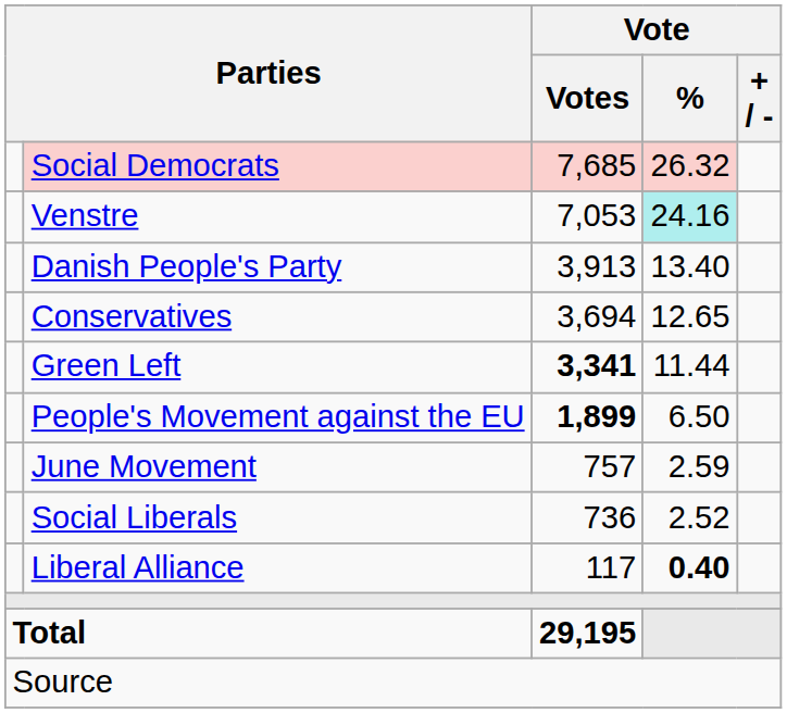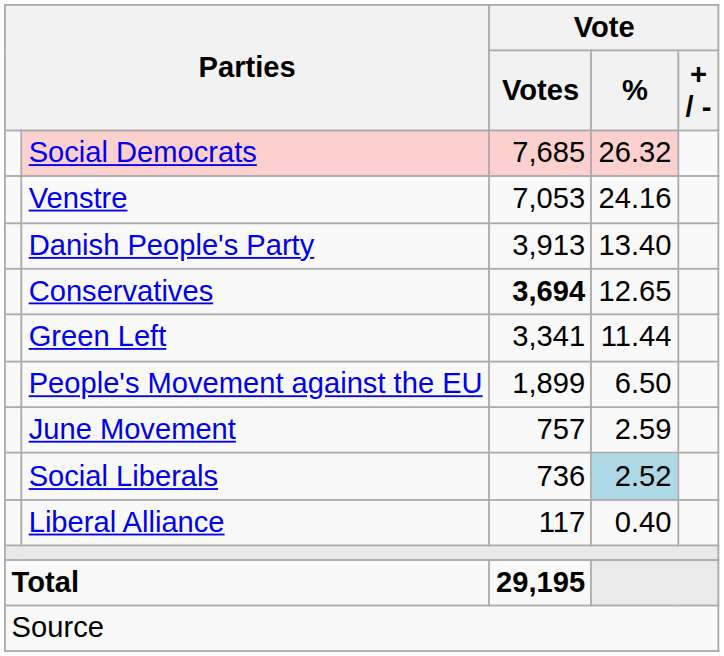Venstre | Vote / %: paleturquoise background -> no background
Conservatives | Vote / Votes: normal -> bold
Green Left | Vote / Votes: bold -> normal
People's Movement against the EU | Vote / Votes: bold -> normal
Social Liberals | Vote / %: no background -> lightblue background
Liberal Alliance | Vote / %: bold -> normal
